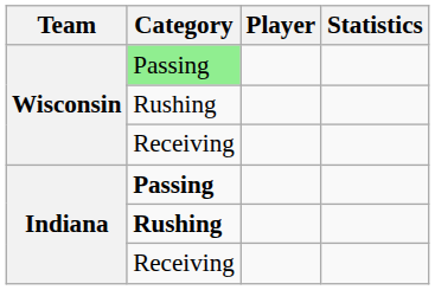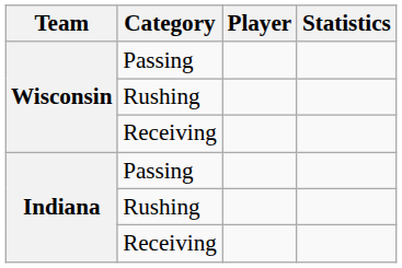Wisconsin / Passing | Category: lightgreen background -> no background
Indiana / Passing | Category: bold -> normal
Indiana / Rushing | Category: bold -> normal
